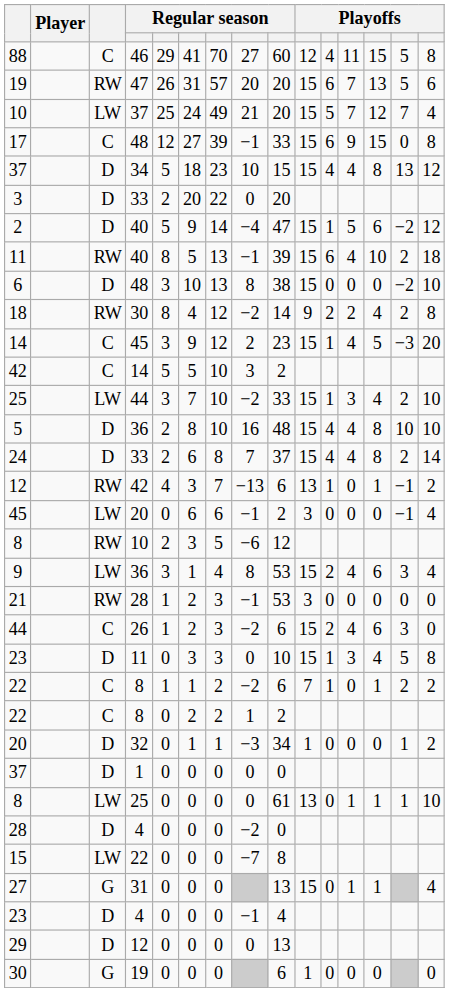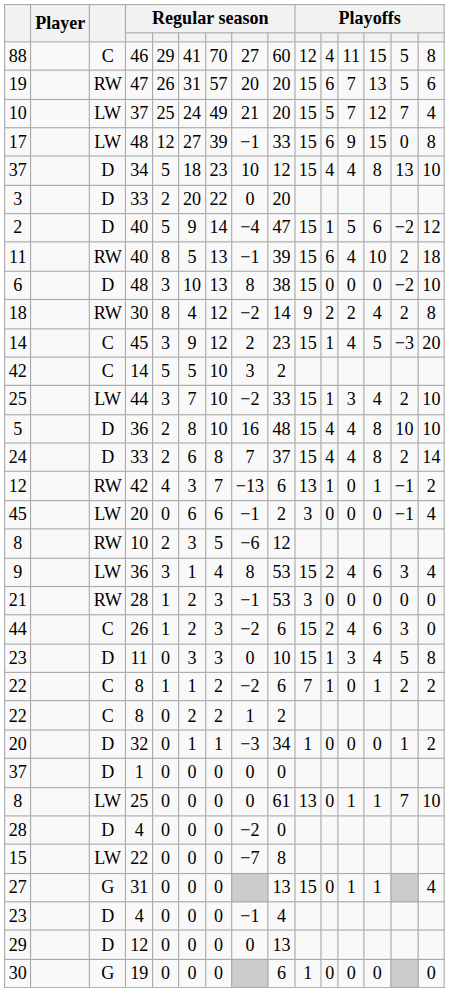17 | column 3: C -> LW
37 / 34 | column 9: 15 -> 12
37 / 34 | column 15: 12 -> 10
8 / 25 | column 14: 1 -> 7
